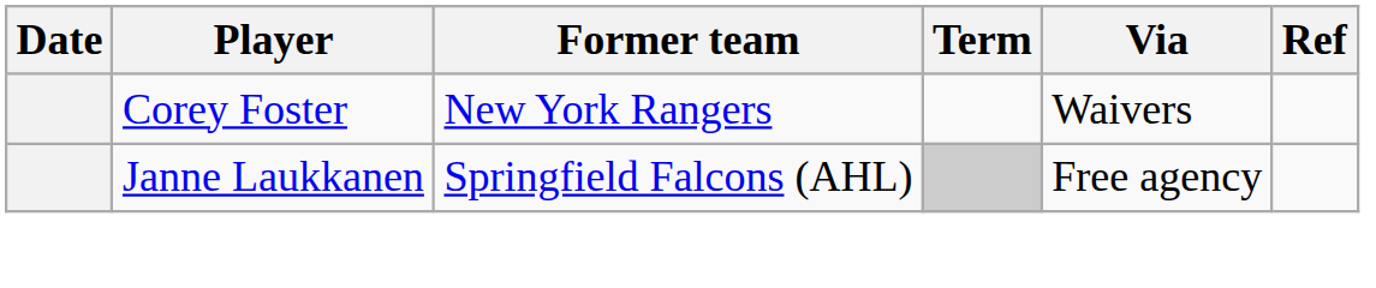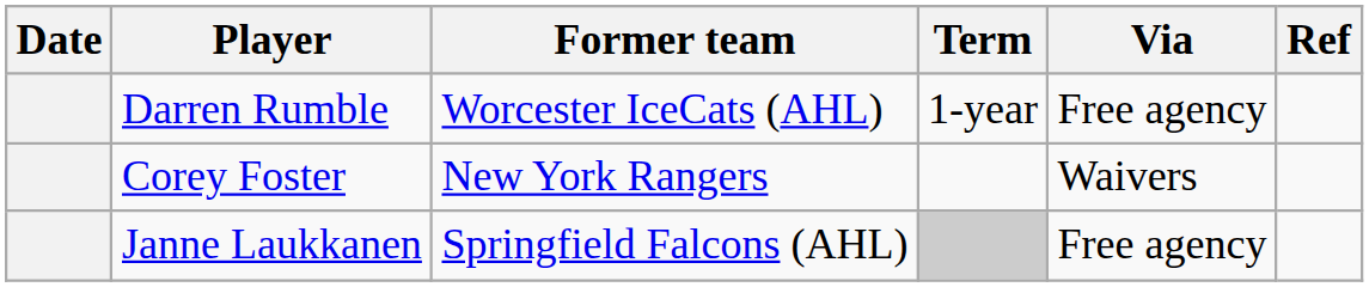+ row: Darren Rumble | Worcester IceCats (AHL) | 1-year | Free agency
